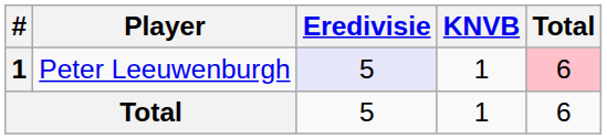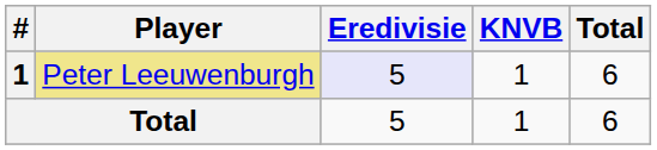row 2 | Player: no background -> khaki background
row 2 | Total: pink background -> no background
